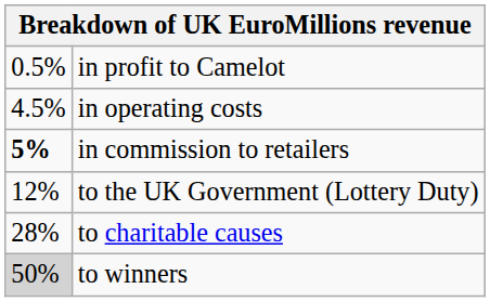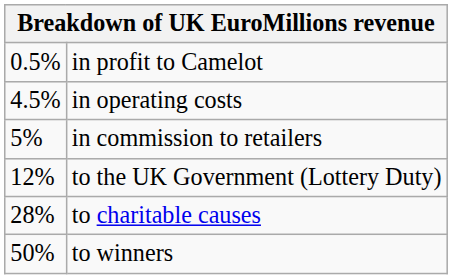in commission to retailers | column 1: bold -> normal
to winners | column 1: lightgrey background -> no background
